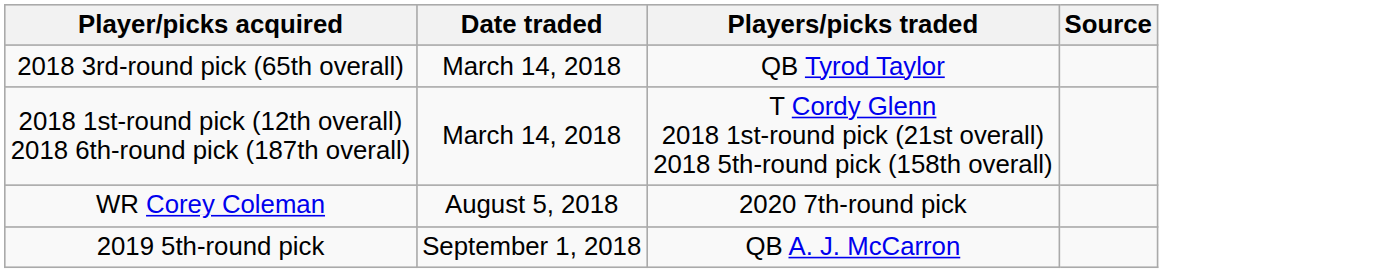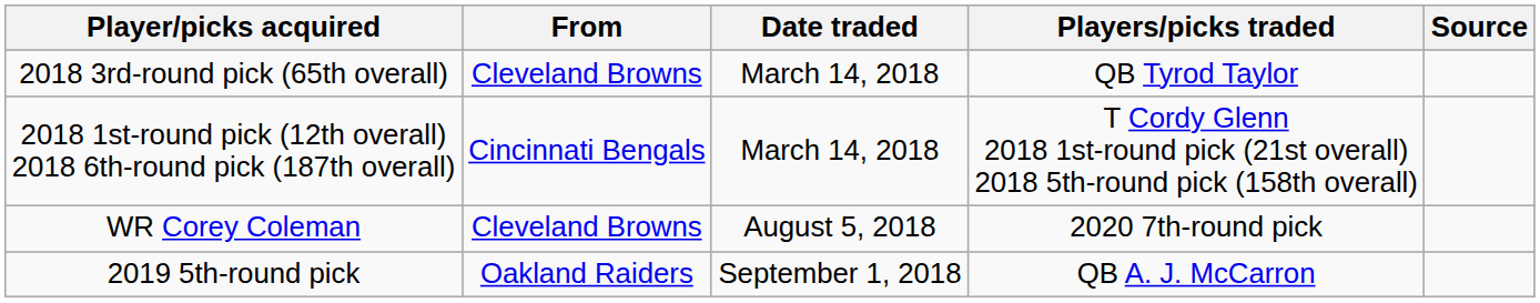+ column: From | Cleveland Browns | Cincinnati Bengals | Cleveland Browns | Oakland Raiders
